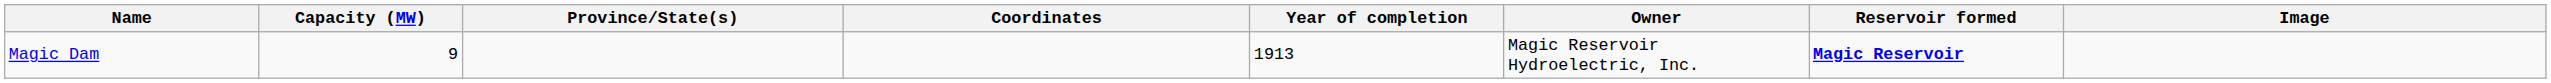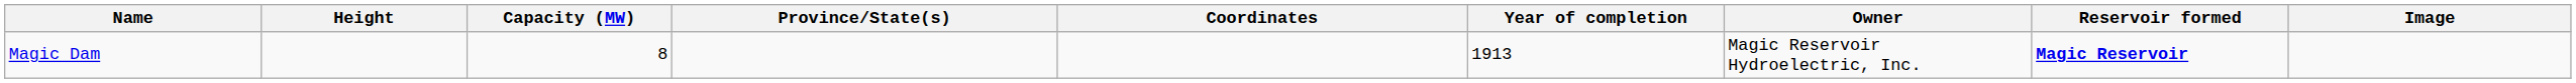+ column: Height
Magic Dam | Capacity (MW): 9 -> 8
